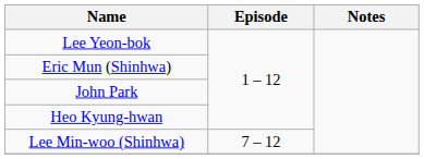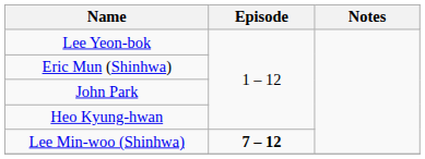Lee Min-woo (Shinhwa) | Episode: normal -> bold
